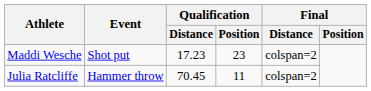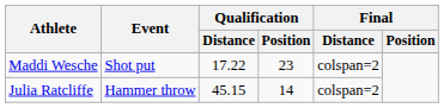Maddi Wesche | Qualification / Distance: 17.23 -> 17.22
Julia Ratcliffe | Qualification / Distance: 70.45 -> 45.15
Julia Ratcliffe | Qualification / Position: 11 -> 14
